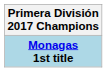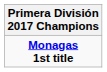row 2 | column 1: lightblue background -> no background
